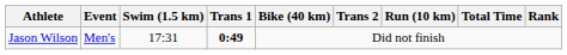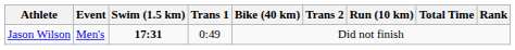Jason Wilson | Swim (1.5 km): normal -> bold
Jason Wilson | Trans 1: bold -> normal
